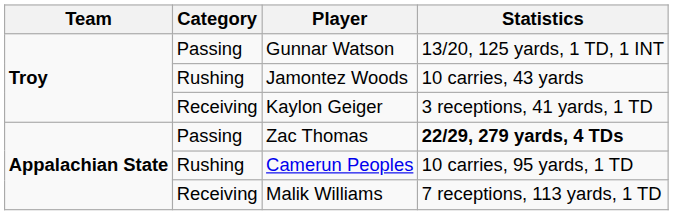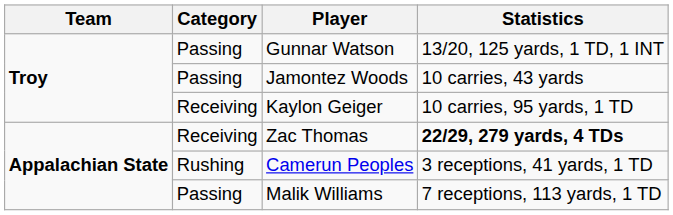Jamontez Woods | Category: Rushing -> Passing
Kaylon Geiger | Statistics: 3 receptions, 41 yards, 1 TD -> 10 carries, 95 yards, 1 TD
Zac Thomas | Category: Passing -> Receiving
Camerun Peoples | Statistics: 10 carries, 95 yards, 1 TD -> 3 receptions, 41 yards, 1 TD
Malik Williams | Category: Receiving -> Passing
